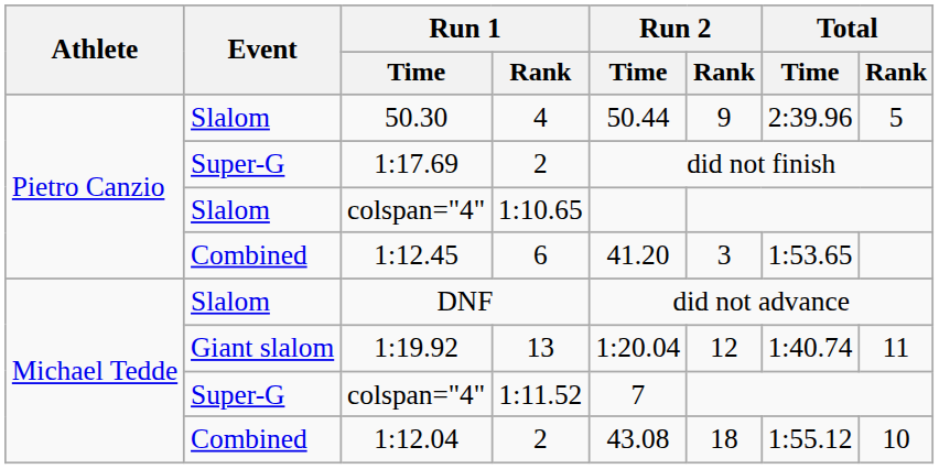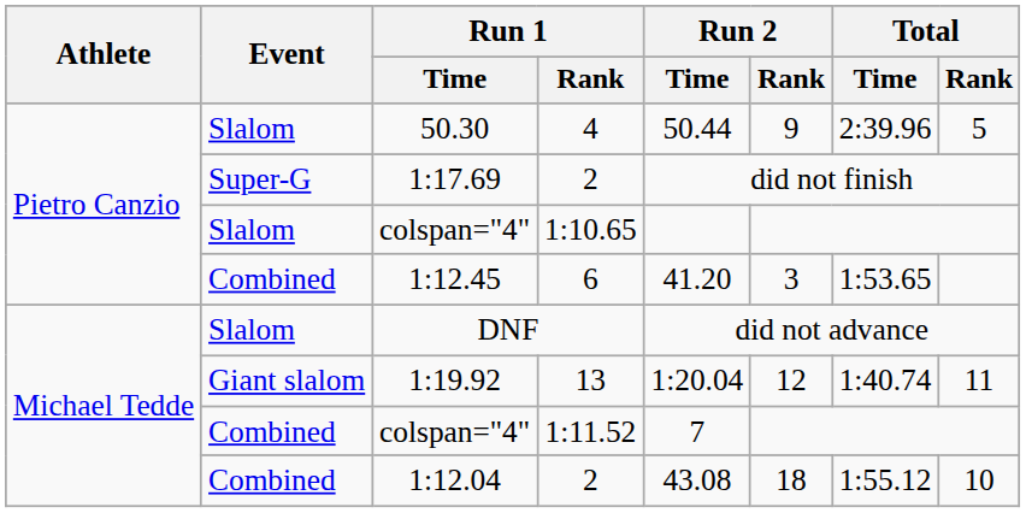colspan="4" / 1:11.52 | Event: Super-G -> Combined
